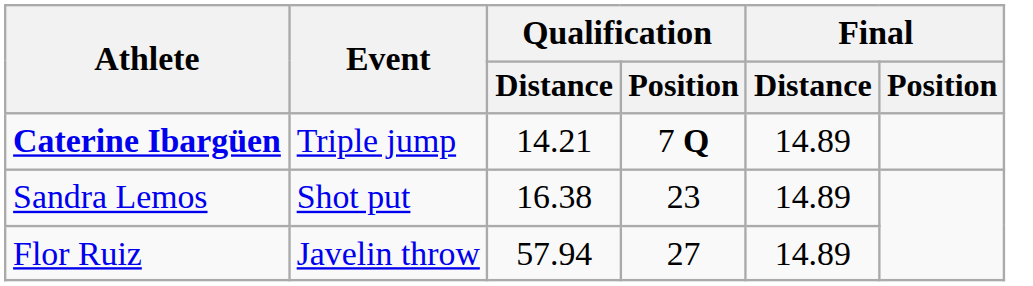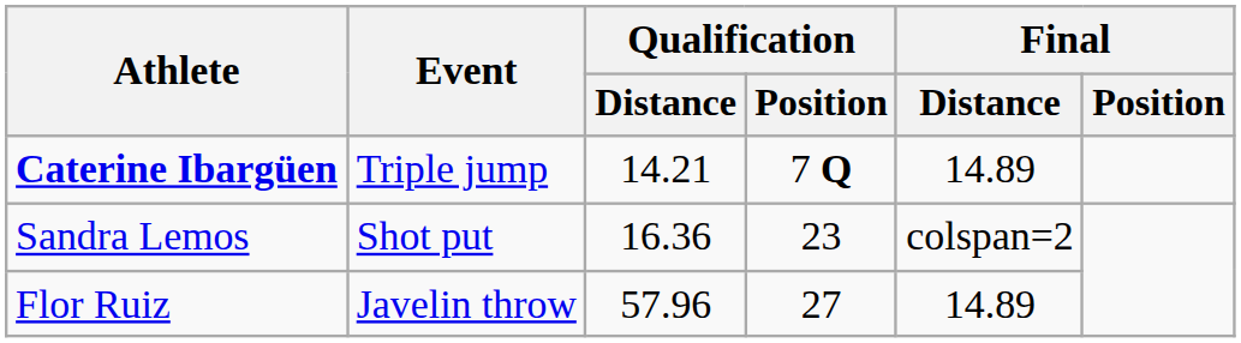Sandra Lemos | Qualification / Distance: 16.38 -> 16.36
Sandra Lemos | Final / Distance: 14.89 -> colspan=2
Flor Ruiz | Qualification / Distance: 57.94 -> 57.96
